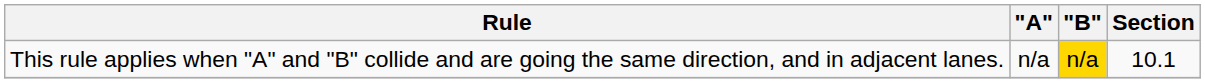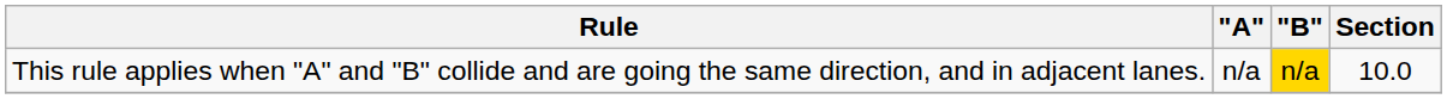row 2 | Section: 10.1 -> 10.0
